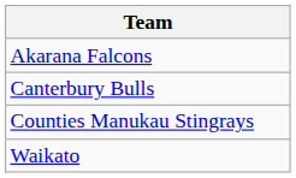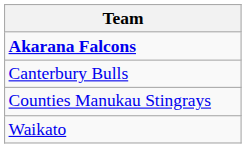row 2 | column 1: normal -> bold
